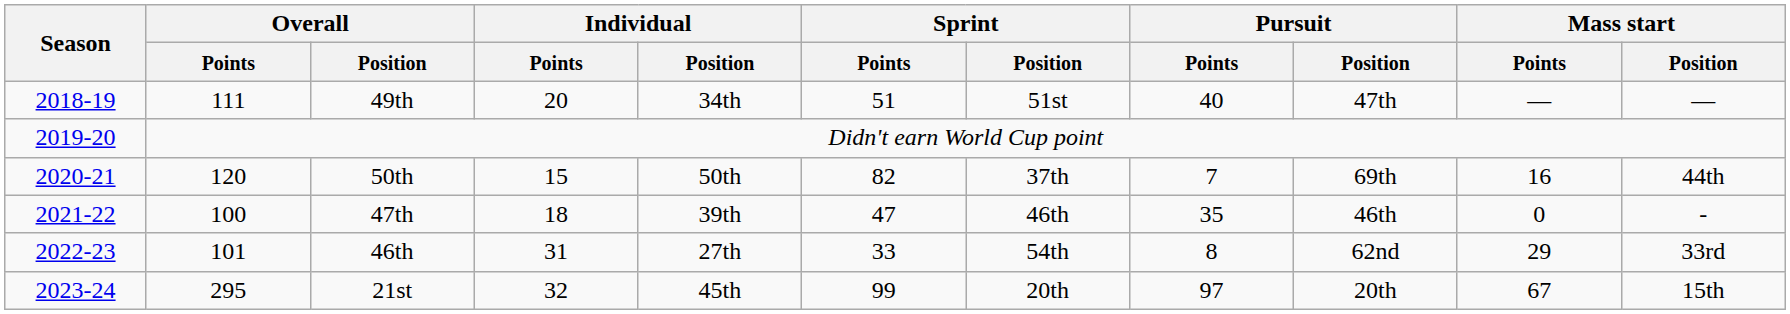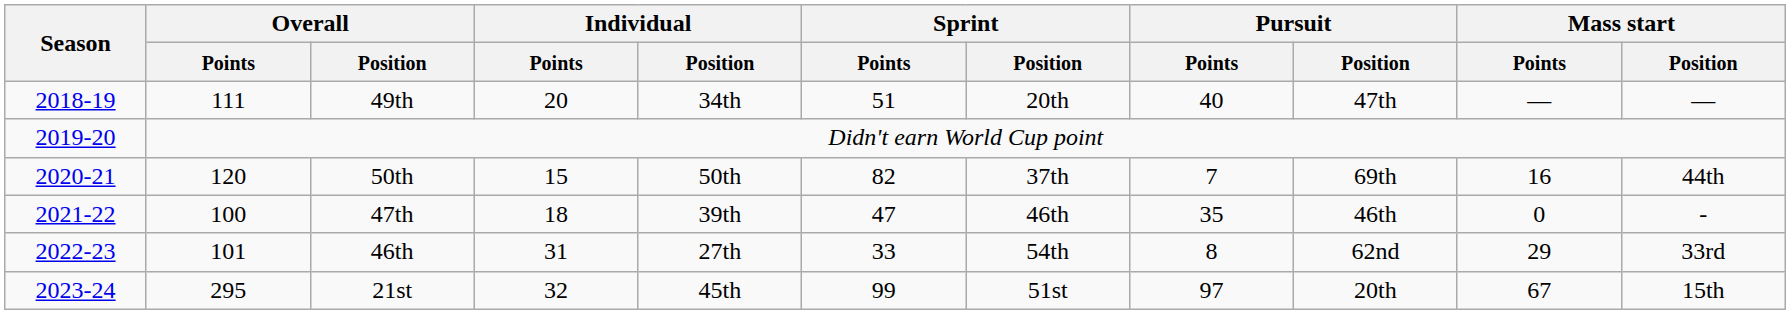49th | Sprint / Position: 51st -> 20th
21st | Sprint / Position: 20th -> 51st
